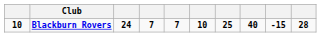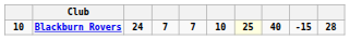Blackburn Rovers | column 7: no background -> lightyellow background
